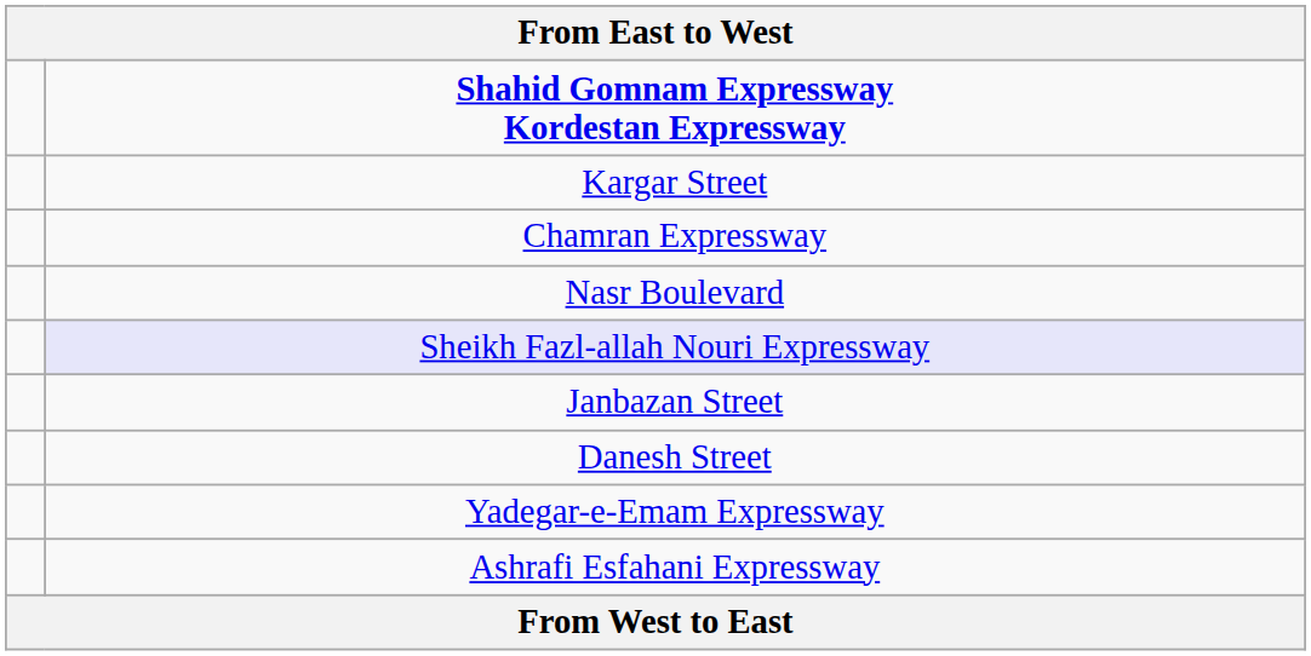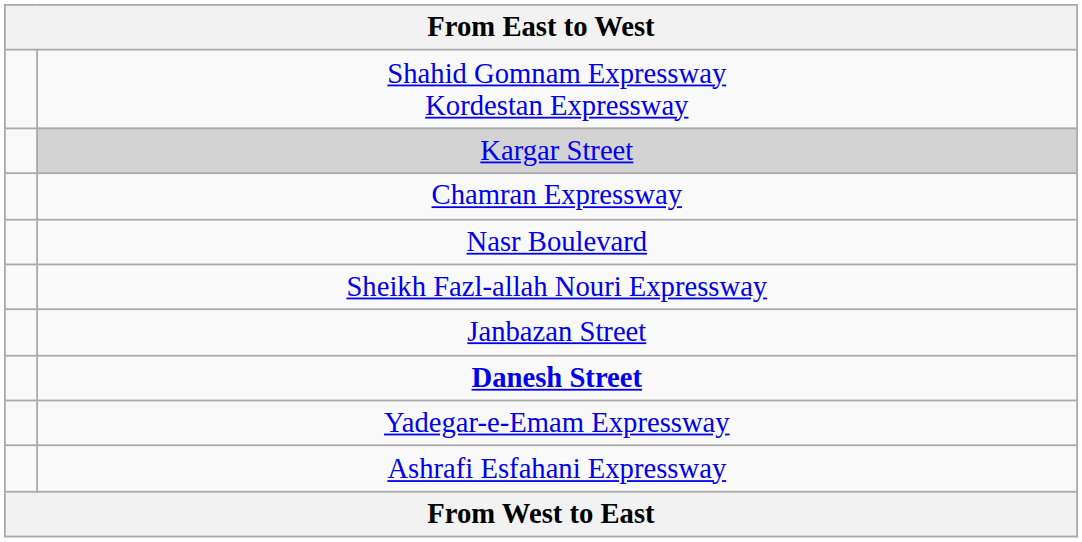Shahid Gomnam Expressway Kordestan Expressway | column 2: bold -> normal
Kargar Street | column 2: no background -> lightgrey background
Sheikh Fazl-allah Nouri Expressway | column 2: lavender background -> no background
Danesh Street | column 2: normal -> bold
